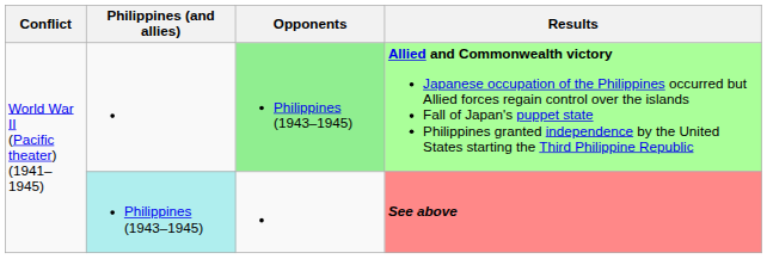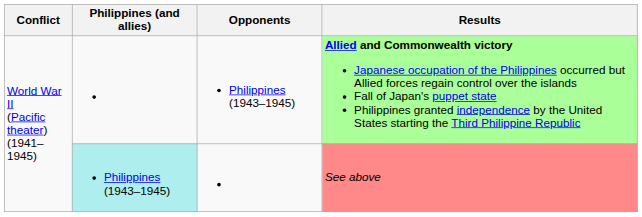row 2 | Opponents: lightgreen background -> no background
row 3 | Results: bold -> normal
